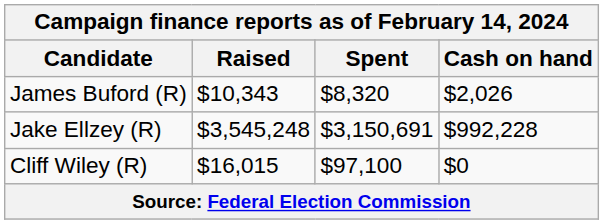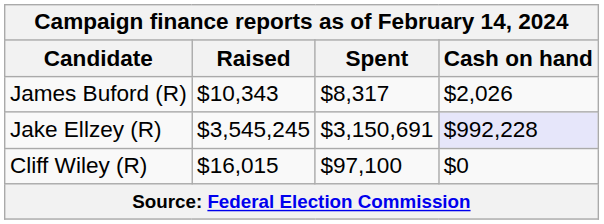James Buford (R) | Spent: $8,320 -> $8,317
Jake Ellzey (R) | Raised: $3,545,248 -> $3,545,245
Jake Ellzey (R) | Cash on hand: no background -> lavender background
